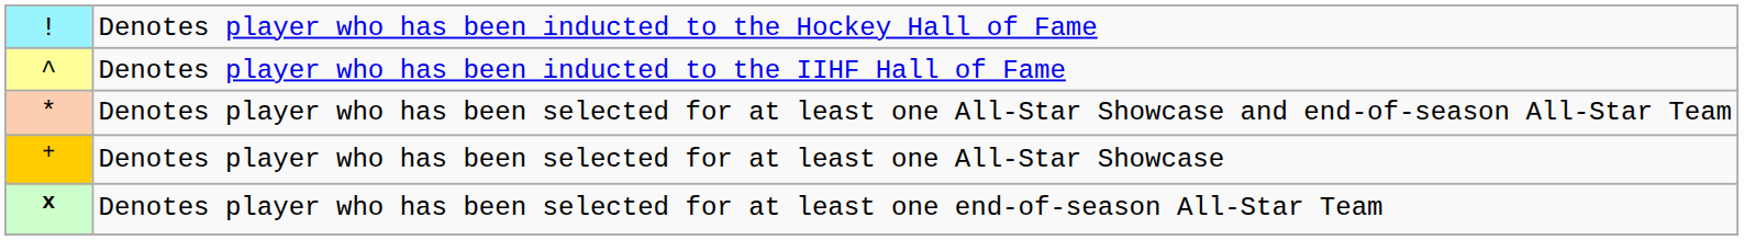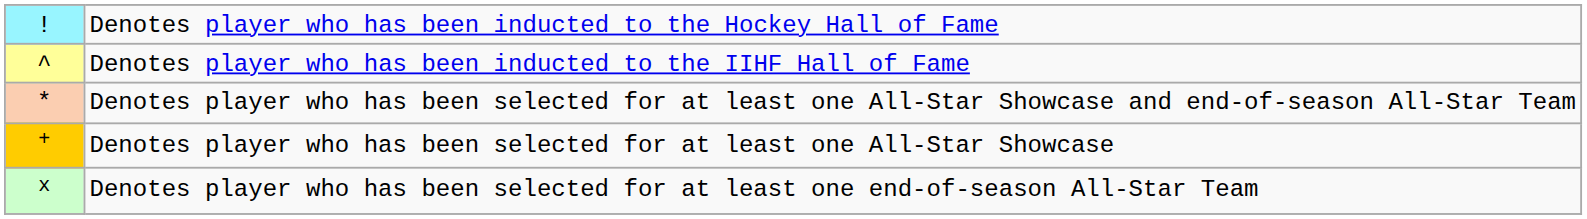row 5 | column 1: bold -> normal
